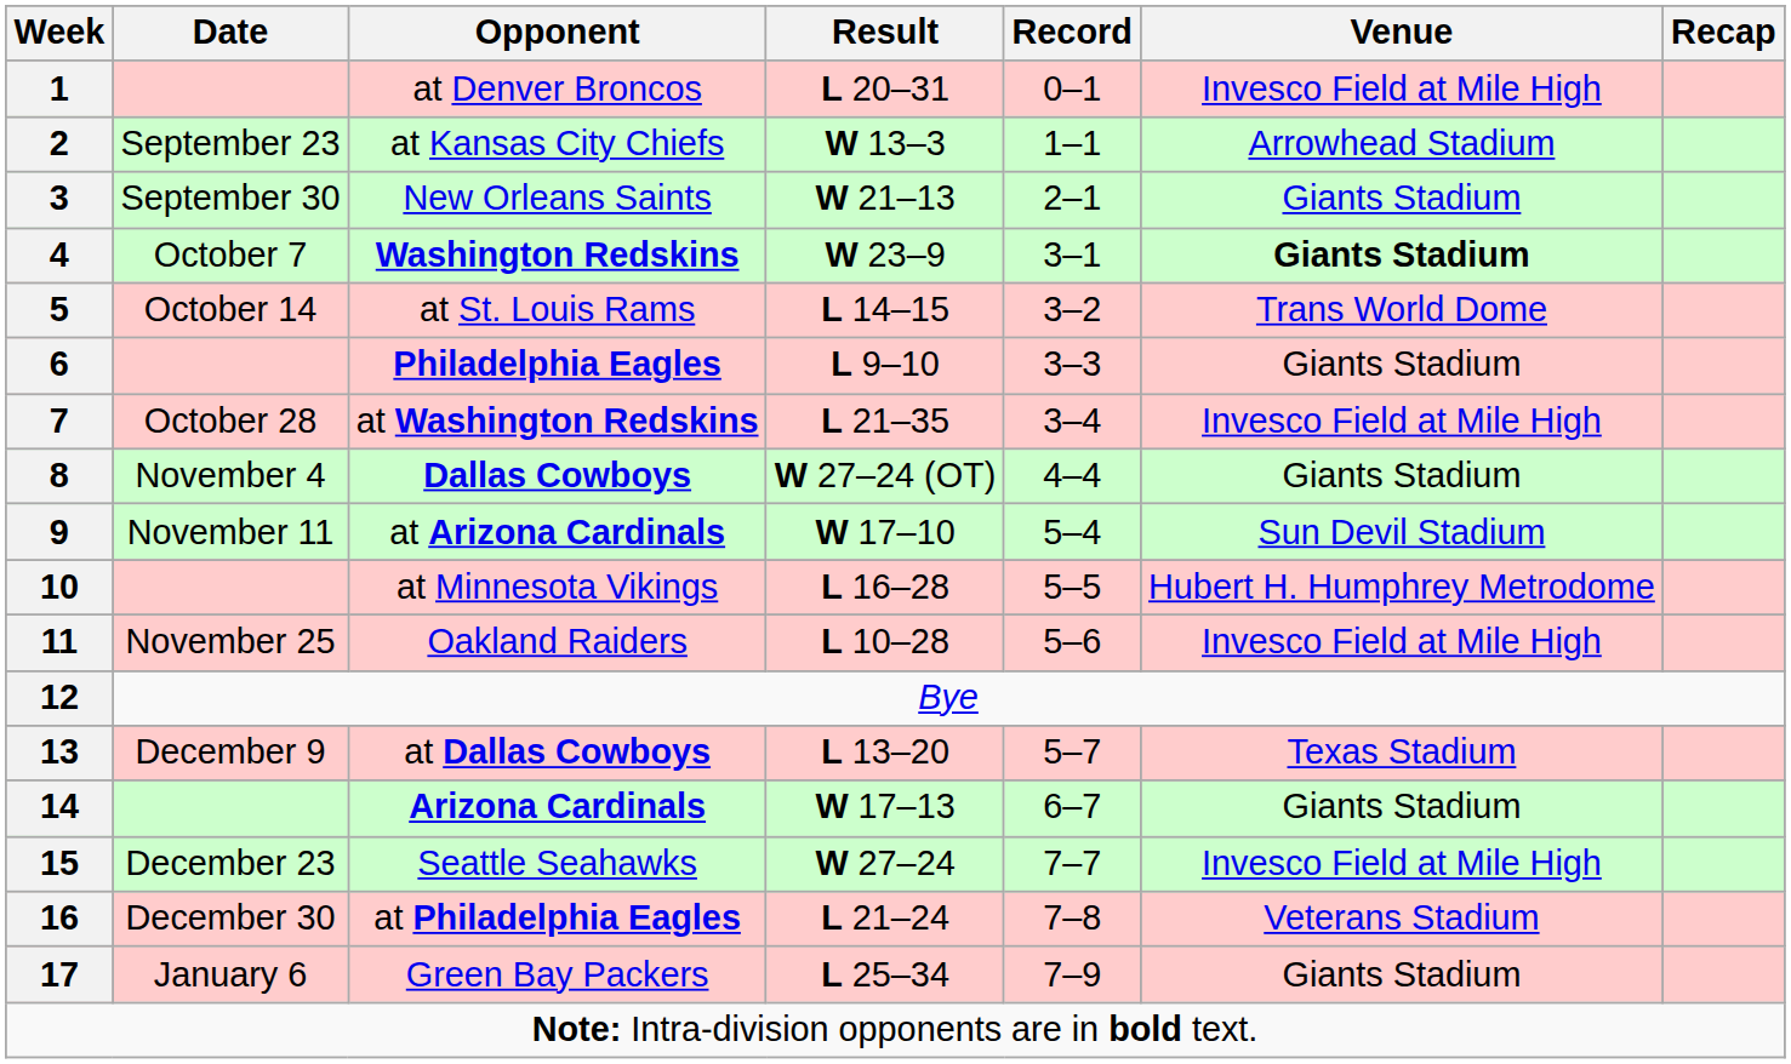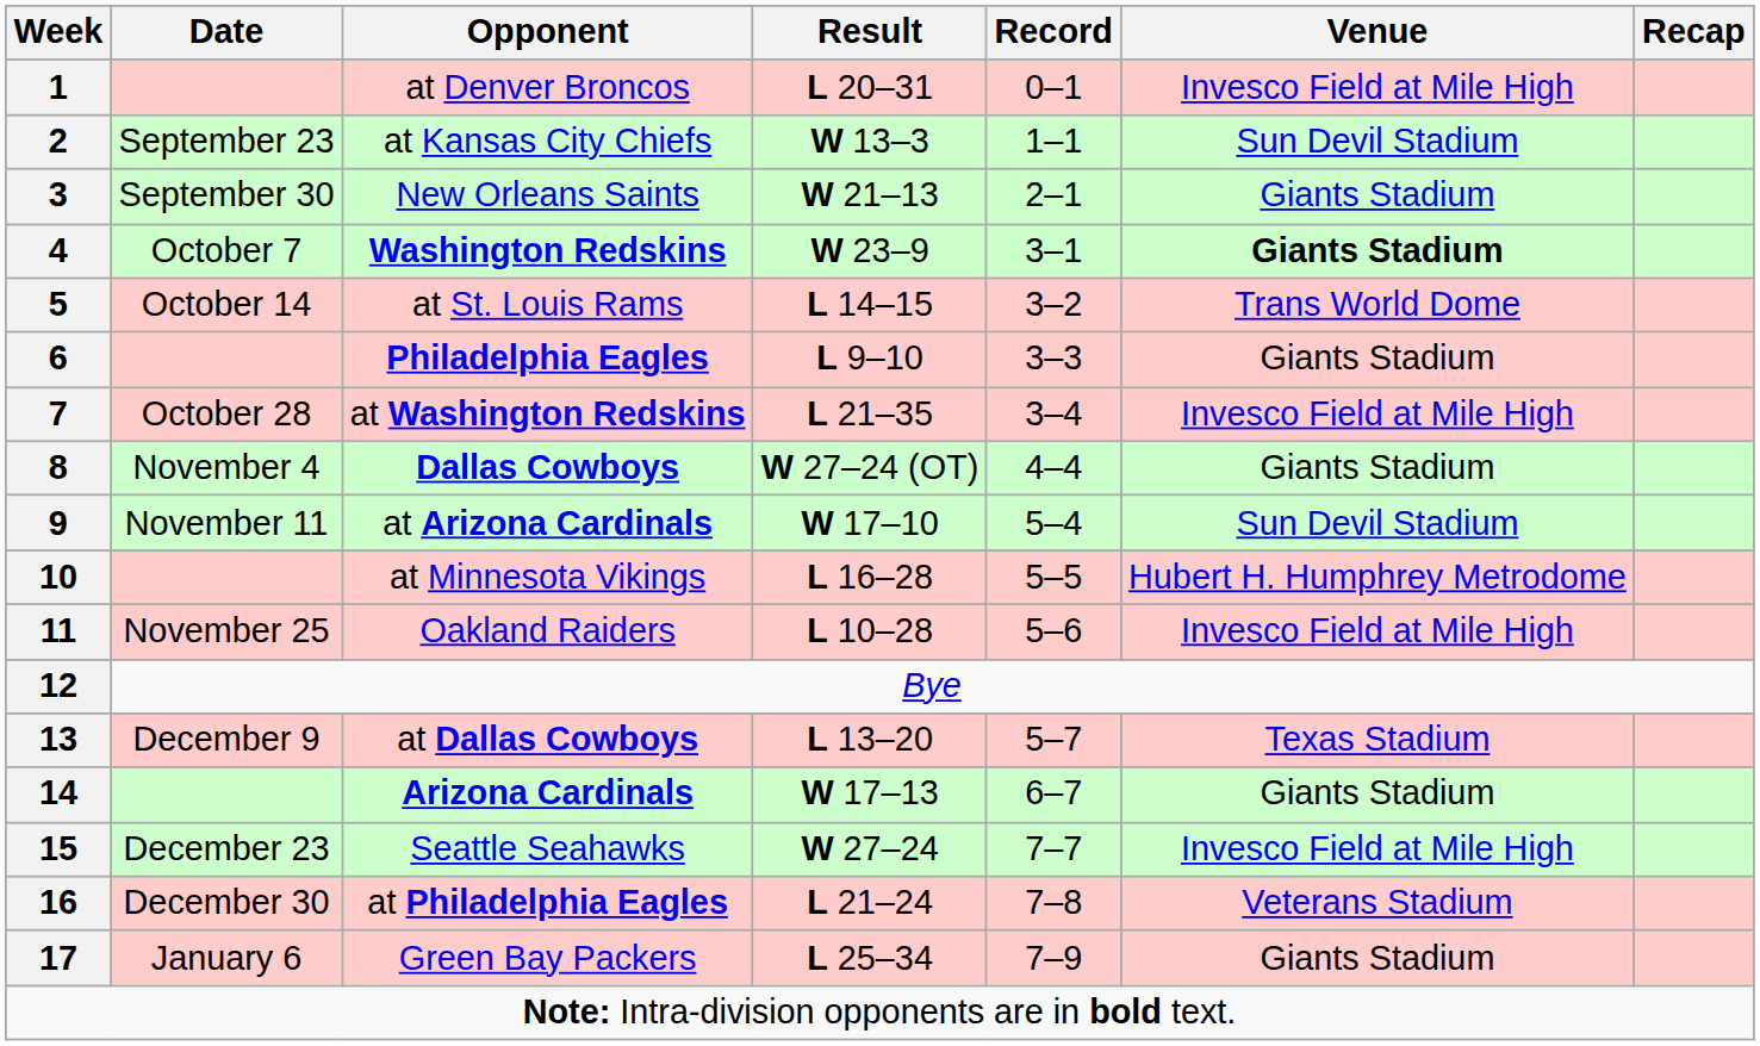2 | Venue: Arrowhead Stadium -> Sun Devil Stadium
